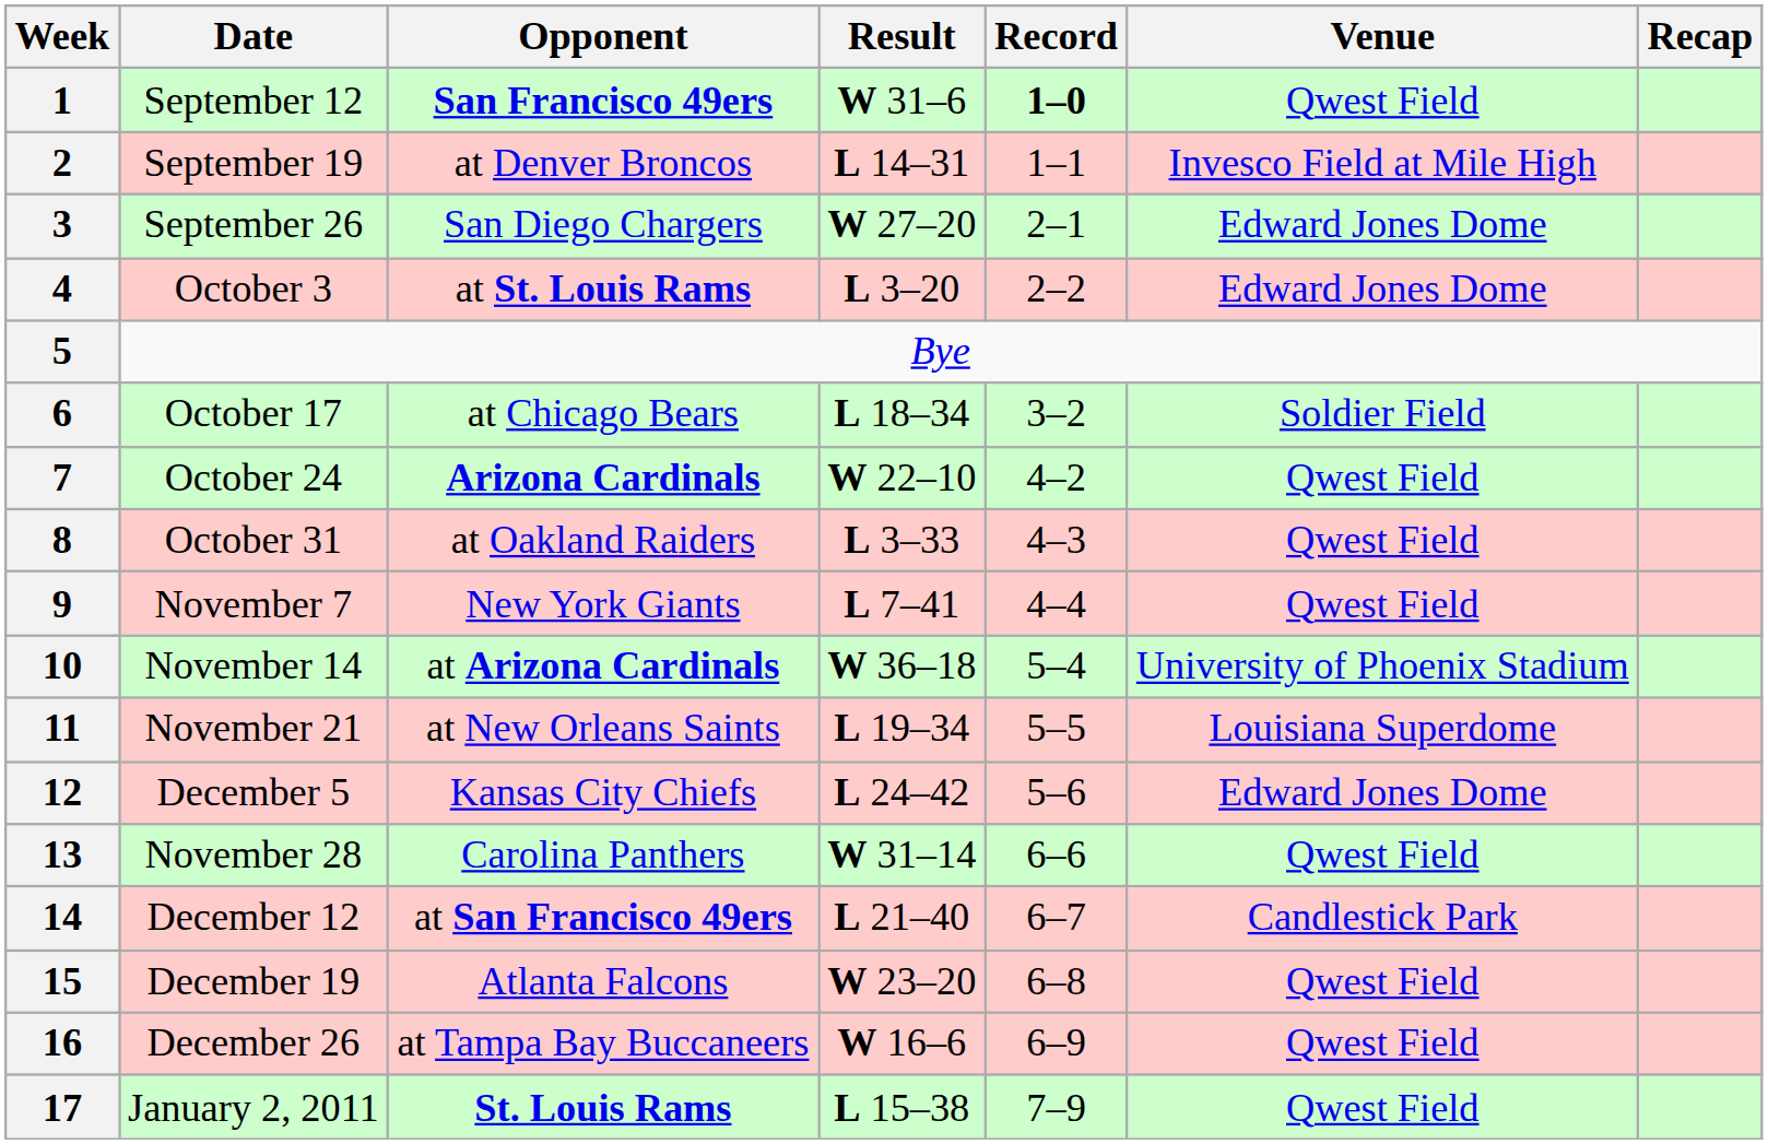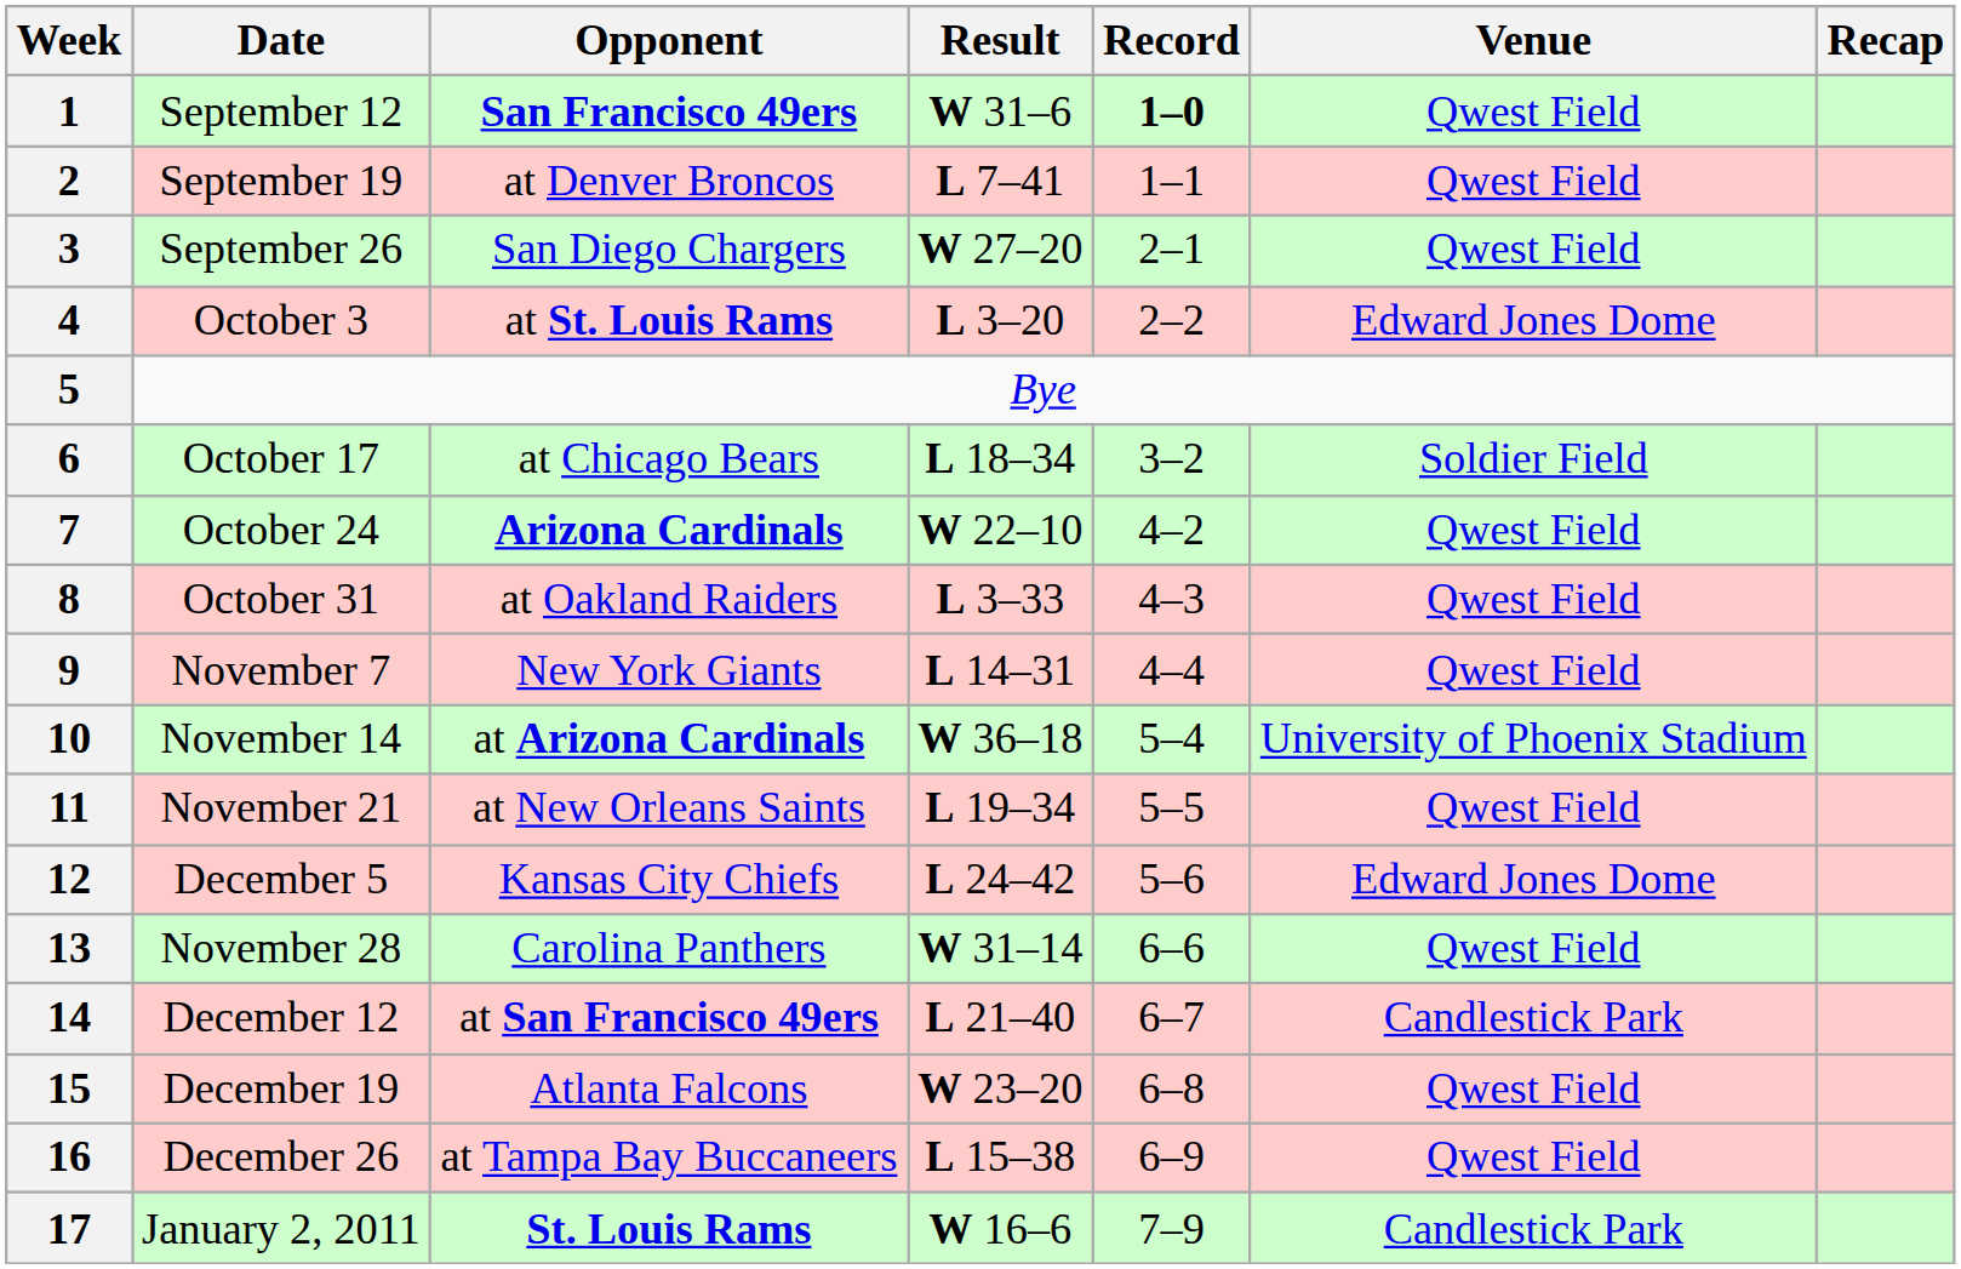2 | Result: L 14–31 -> L 7–41
2 | Venue: Invesco Field at Mile High -> Qwest Field
3 | Venue: Edward Jones Dome -> Qwest Field
9 | Result: L 7–41 -> L 14–31
11 | Venue: Louisiana Superdome -> Qwest Field
16 | Result: W 16–6 -> L 15–38
17 | Result: L 15–38 -> W 16–6
17 | Venue: Qwest Field -> Candlestick Park
